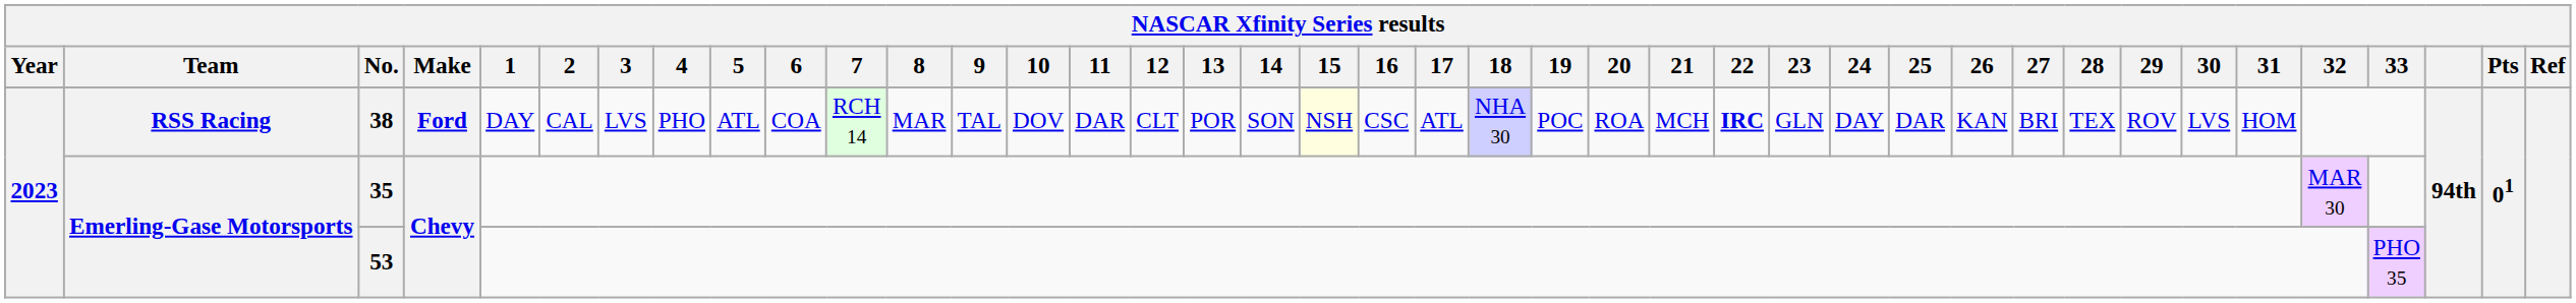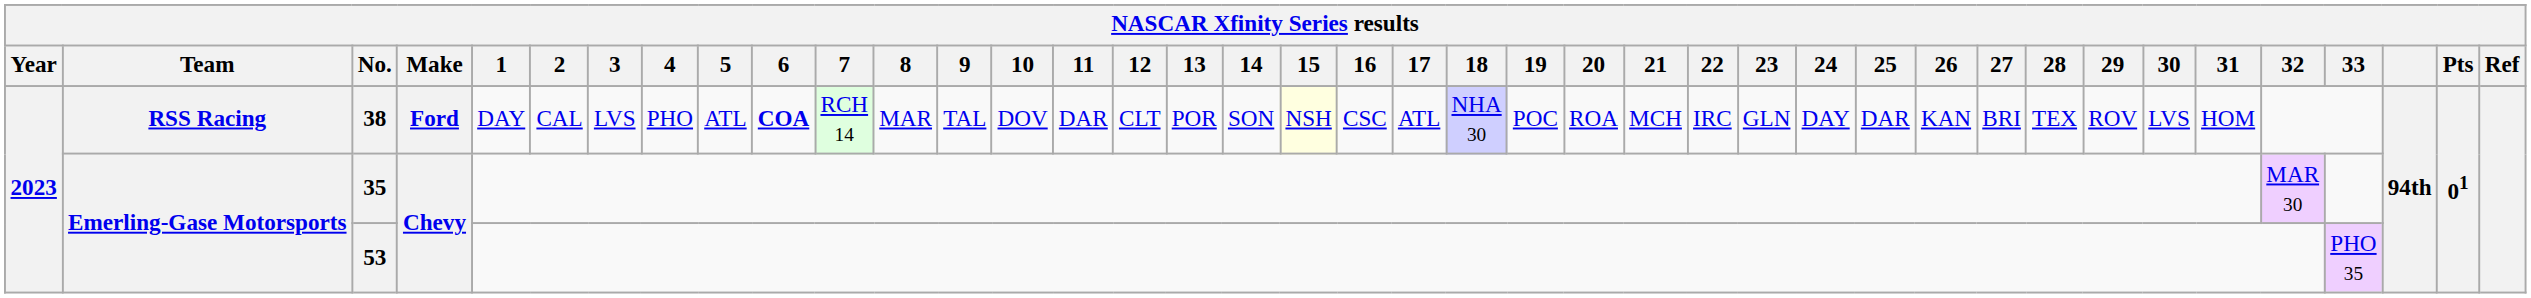38 | 6: normal -> bold
38 | 22: bold -> normal
